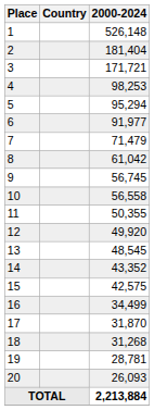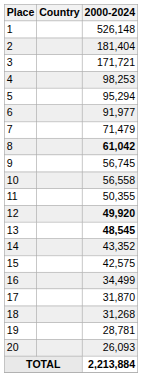8 | 2000-2024: normal -> bold
12 | 2000-2024: normal -> bold
13 | 2000-2024: normal -> bold
